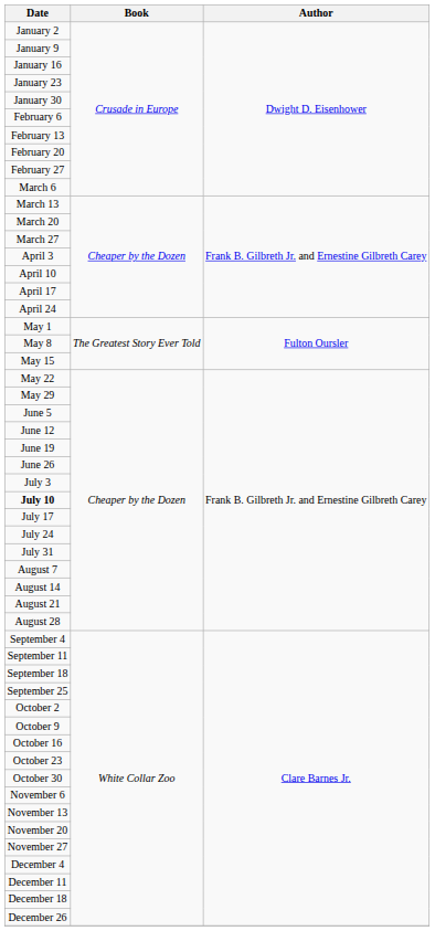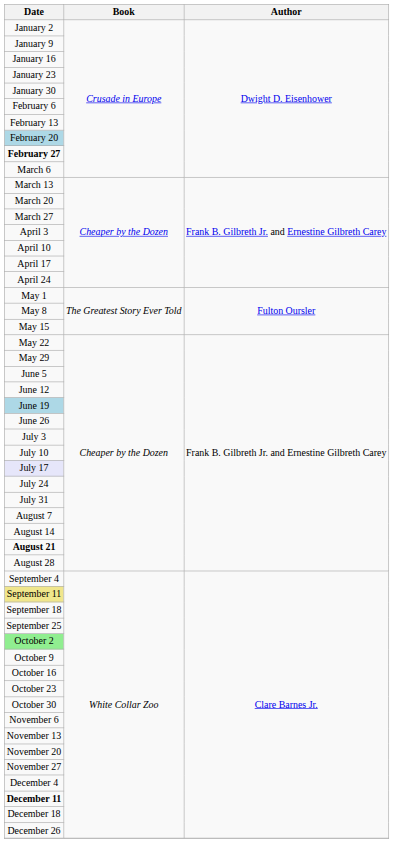February 20 | Date: no background -> lightblue background
February 27 | Date: normal -> bold
June 19 | Date: no background -> lightblue background
July 10 | Date: bold -> normal
July 17 | Date: no background -> lavender background
August 21 | Date: normal -> bold
September 11 | Date: no background -> khaki background
October 2 | Date: no background -> lightgreen background
December 11 | Date: normal -> bold
